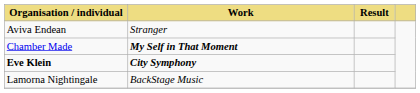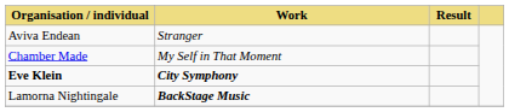Chamber Made | Work: bold -> normal
Lamorna Nightingale | Work: normal -> bold
